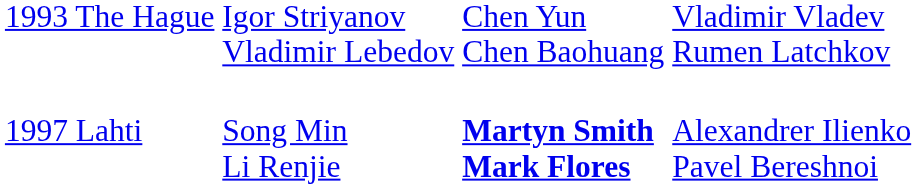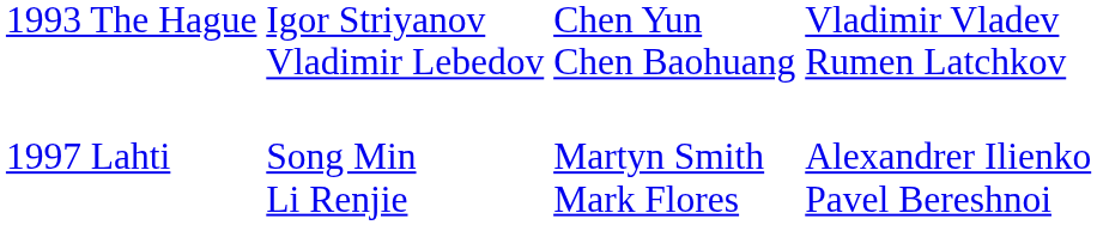1997 Lahti | column 3: bold -> normal
